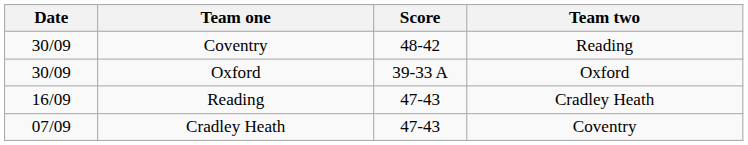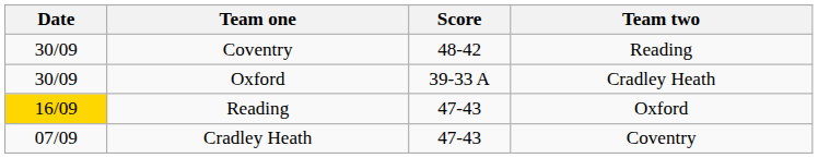row 3 | Team two: Oxford -> Cradley Heath
row 4 | Date: no background -> gold background
row 4 | Team two: Cradley Heath -> Oxford
